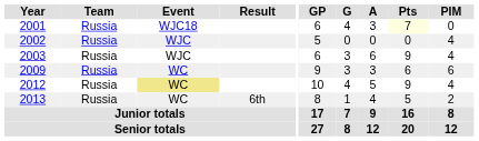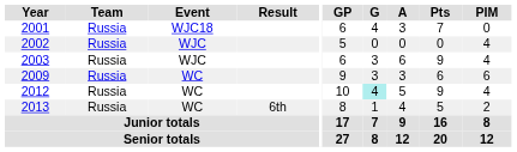2001 | Pts: lightyellow background -> no background
2012 | Event: khaki background -> no background
2012 | G: no background -> paleturquoise background
